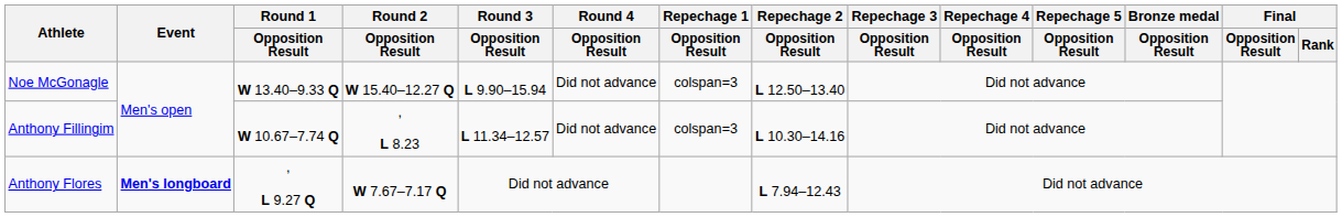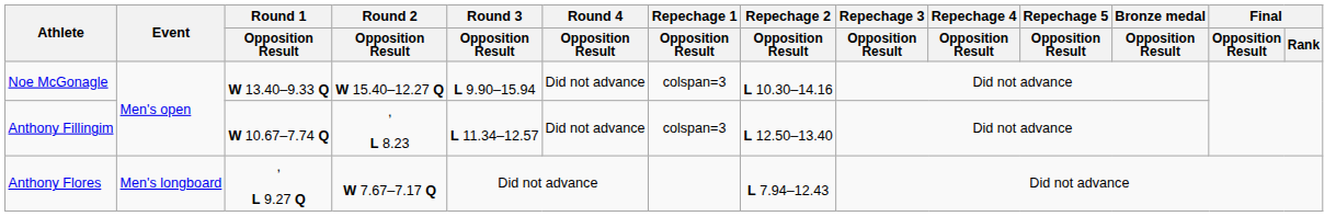Noe McGonagle | Repechage 2 / Opposition Result: L 12.50–13.40 -> L 10.30–14.16
Anthony Fillingim | Repechage 2 / Opposition Result: L 10.30–14.16 -> L 12.50–13.40
Anthony Flores | Event: bold -> normal
